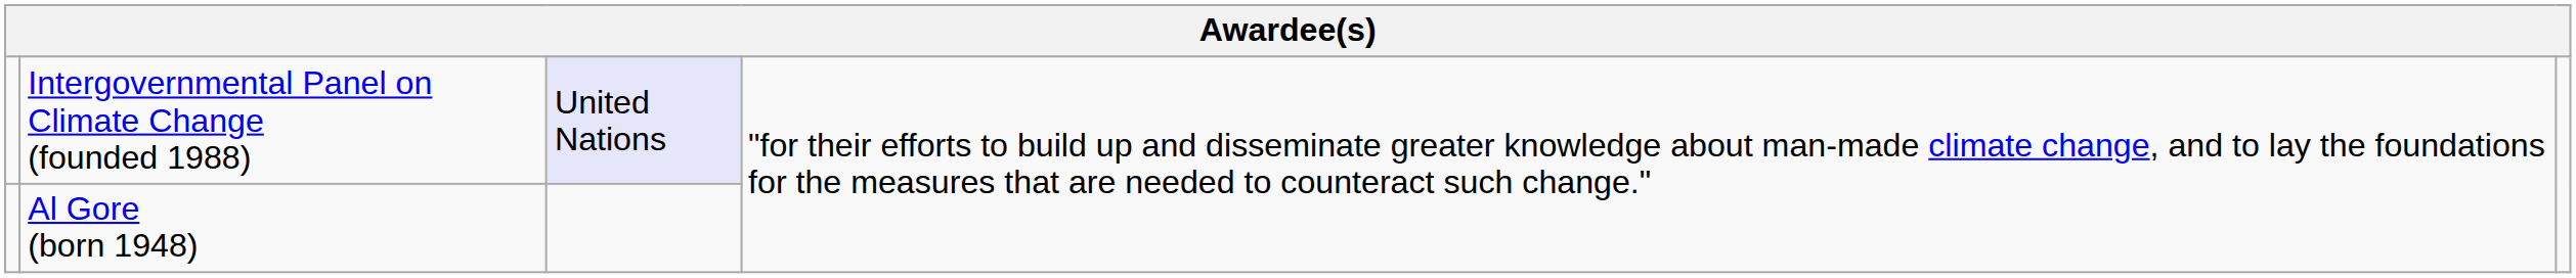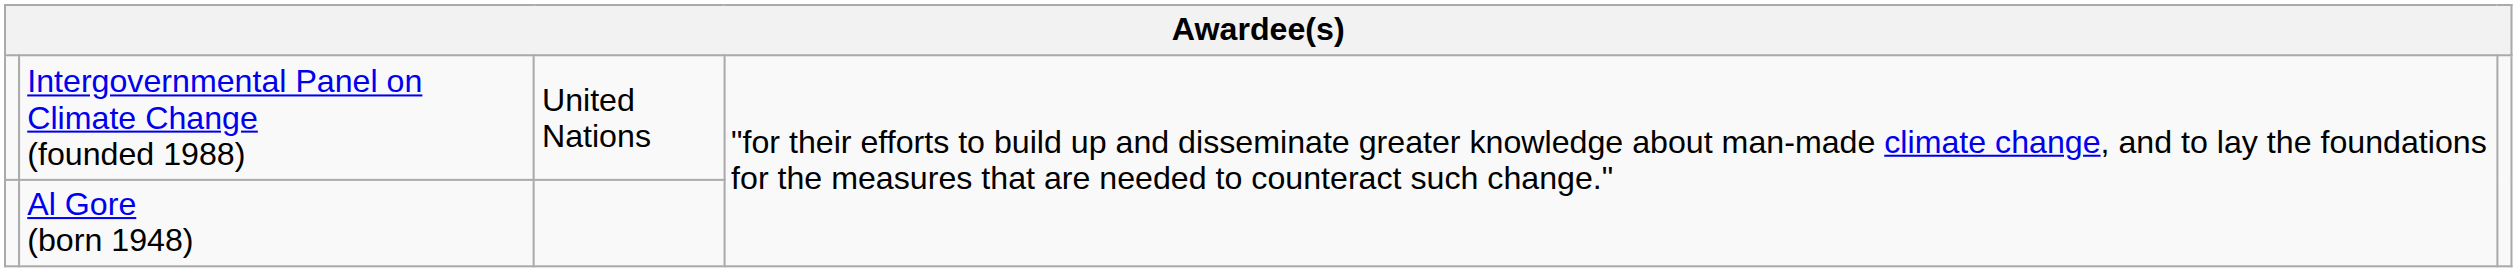Intergovernmental Panel on Climate Change (founded 1988) | column 3: lavender background -> no background
